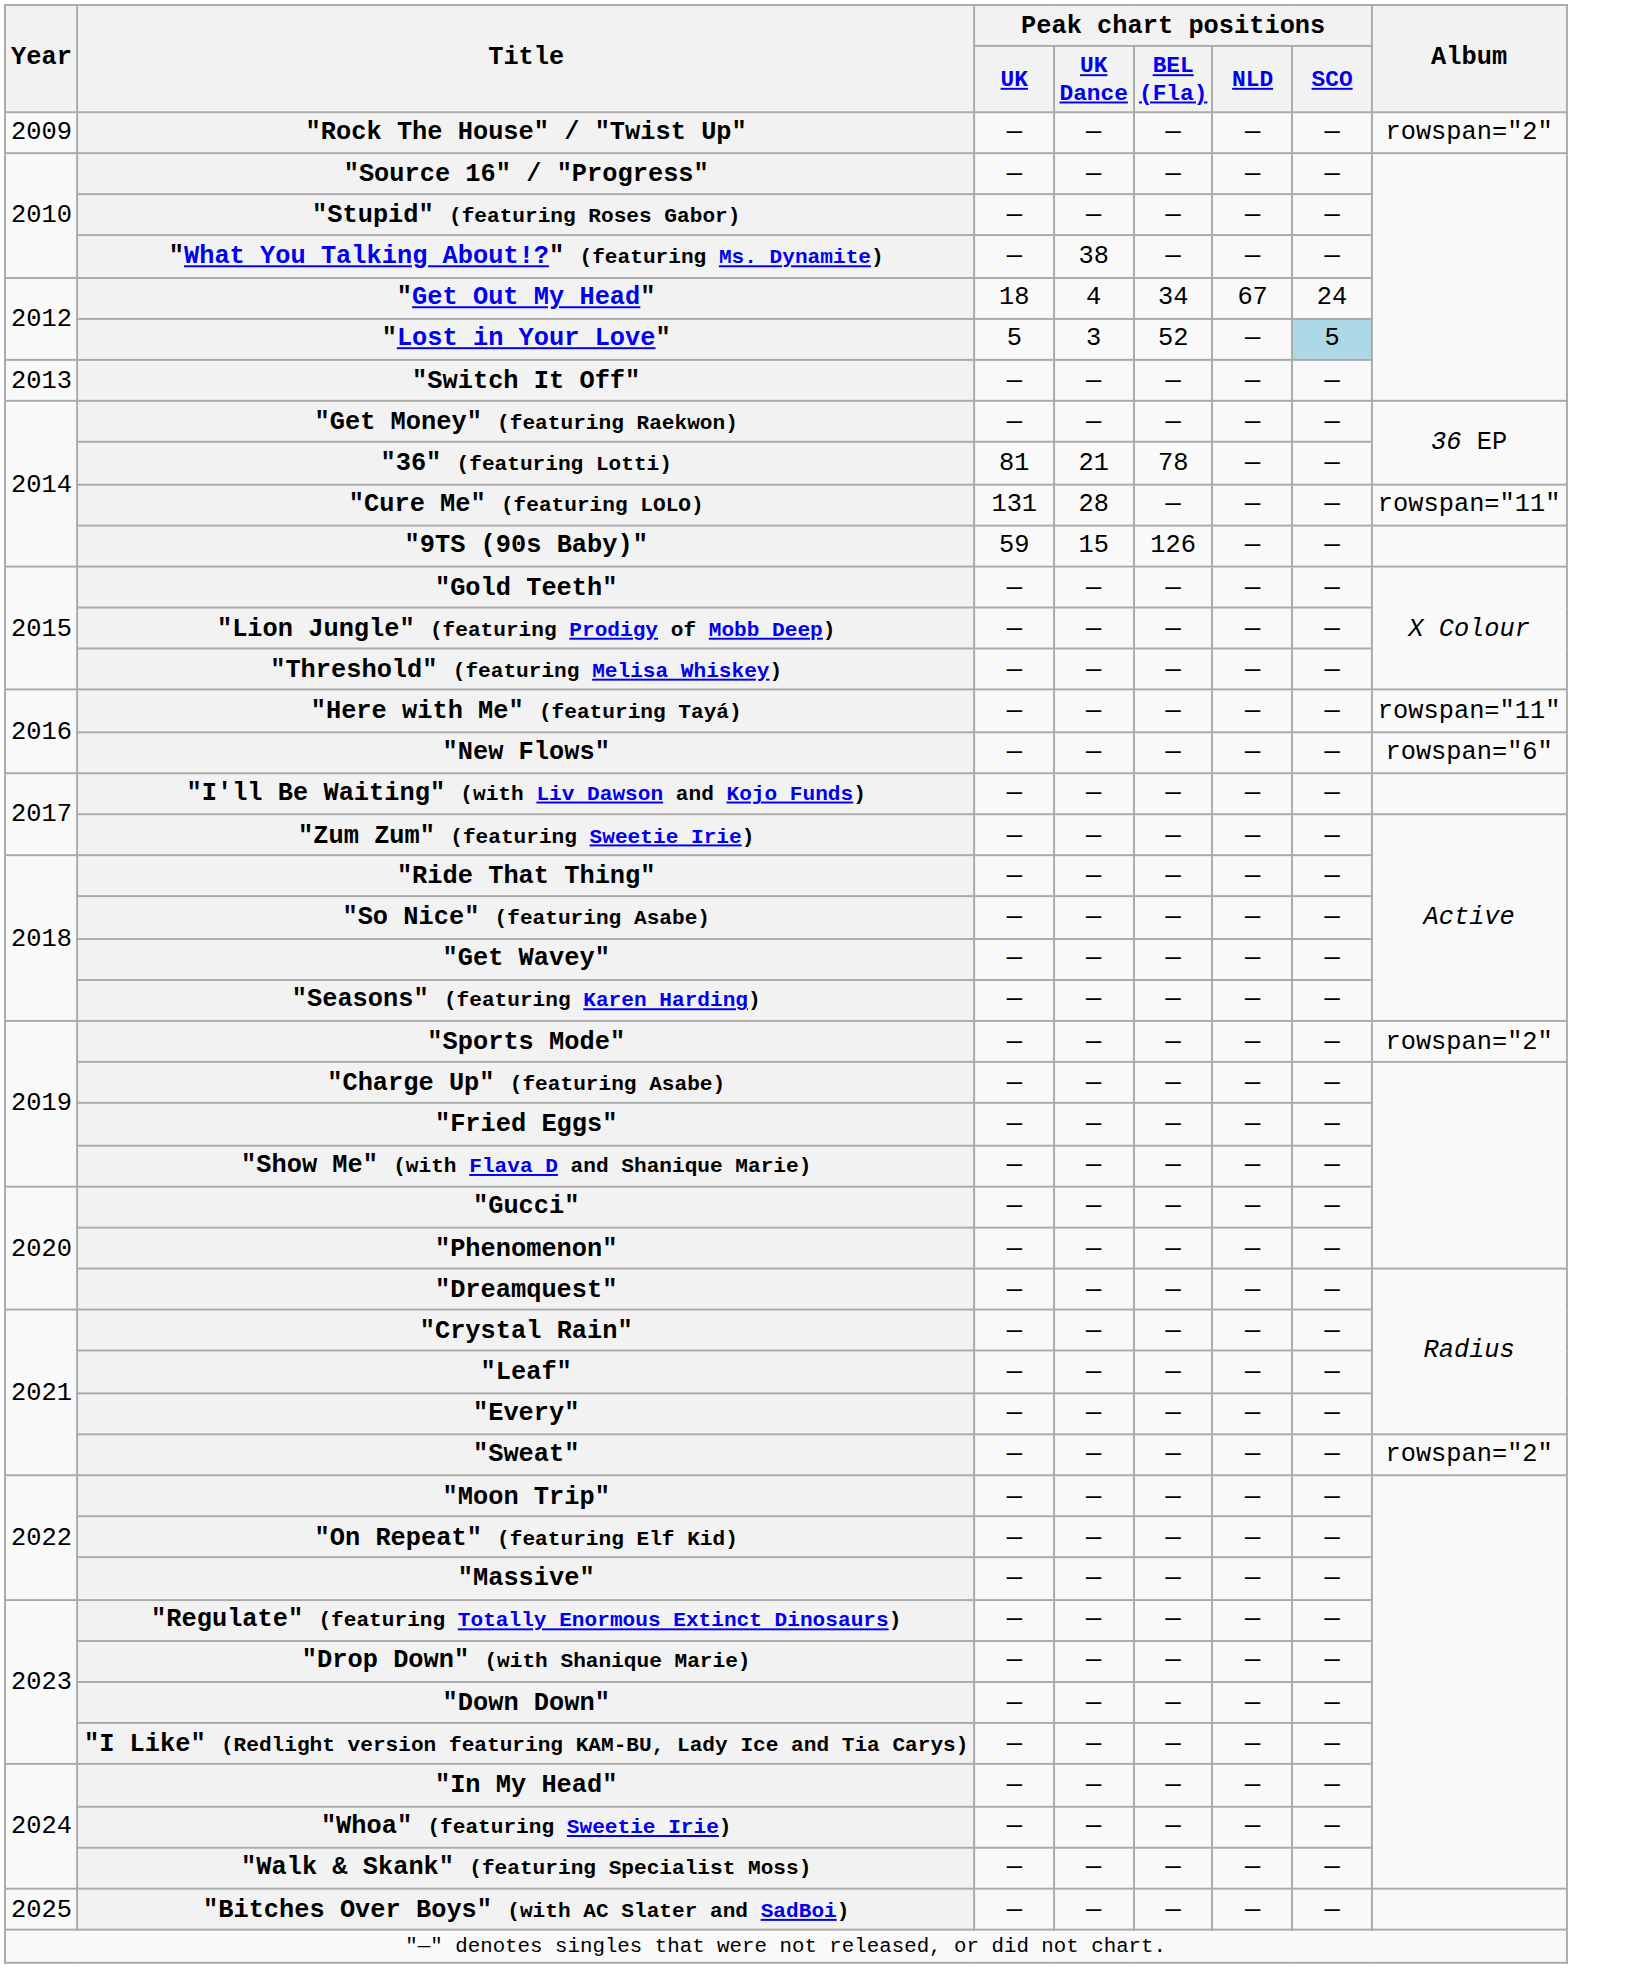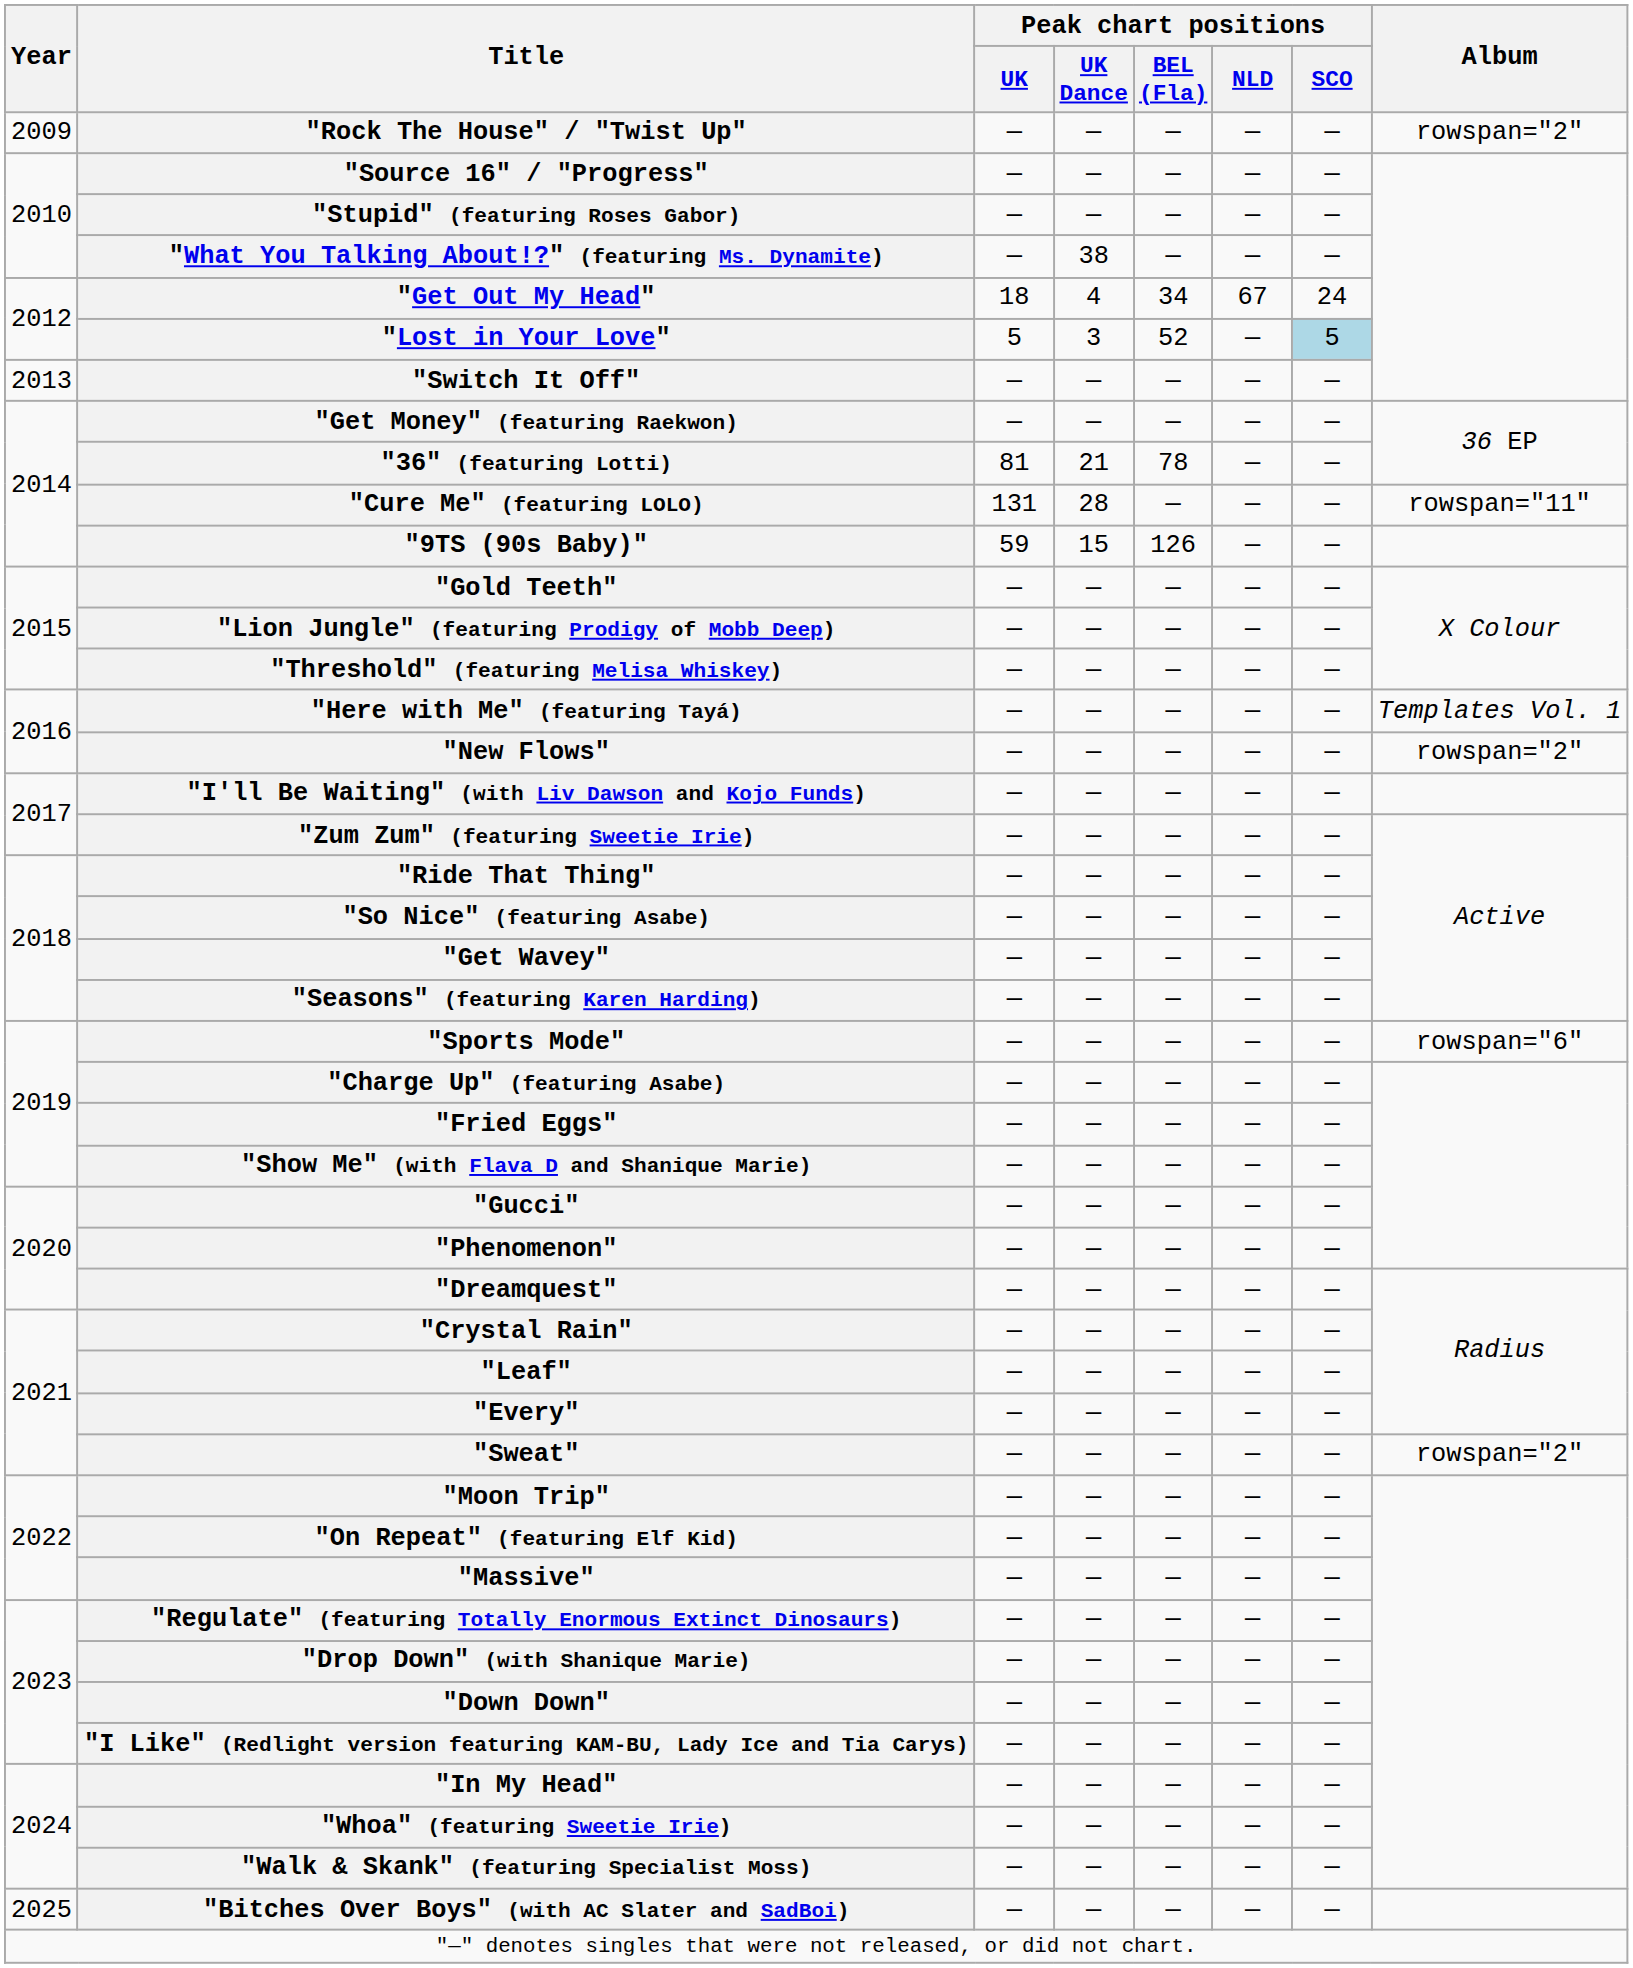"Here with Me" (featuring Tayá) | Album: rowspan="11" -> Templates Vol. 1
"New Flows" | Album: rowspan="6" -> rowspan="2"
"Sports Mode" | Album: rowspan="2" -> rowspan="6"
